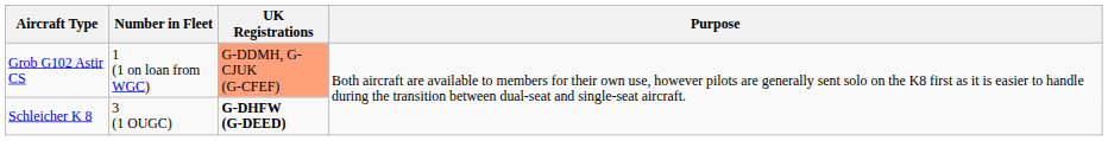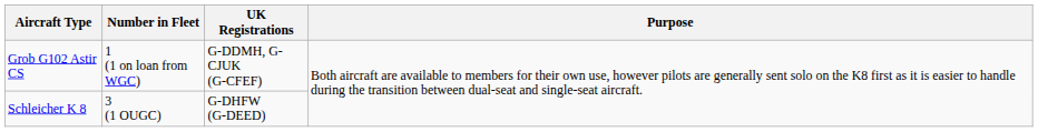Grob G102 Astir CS | UK Registrations: lightsalmon background -> no background
Schleicher K 8 | UK Registrations: bold -> normal
